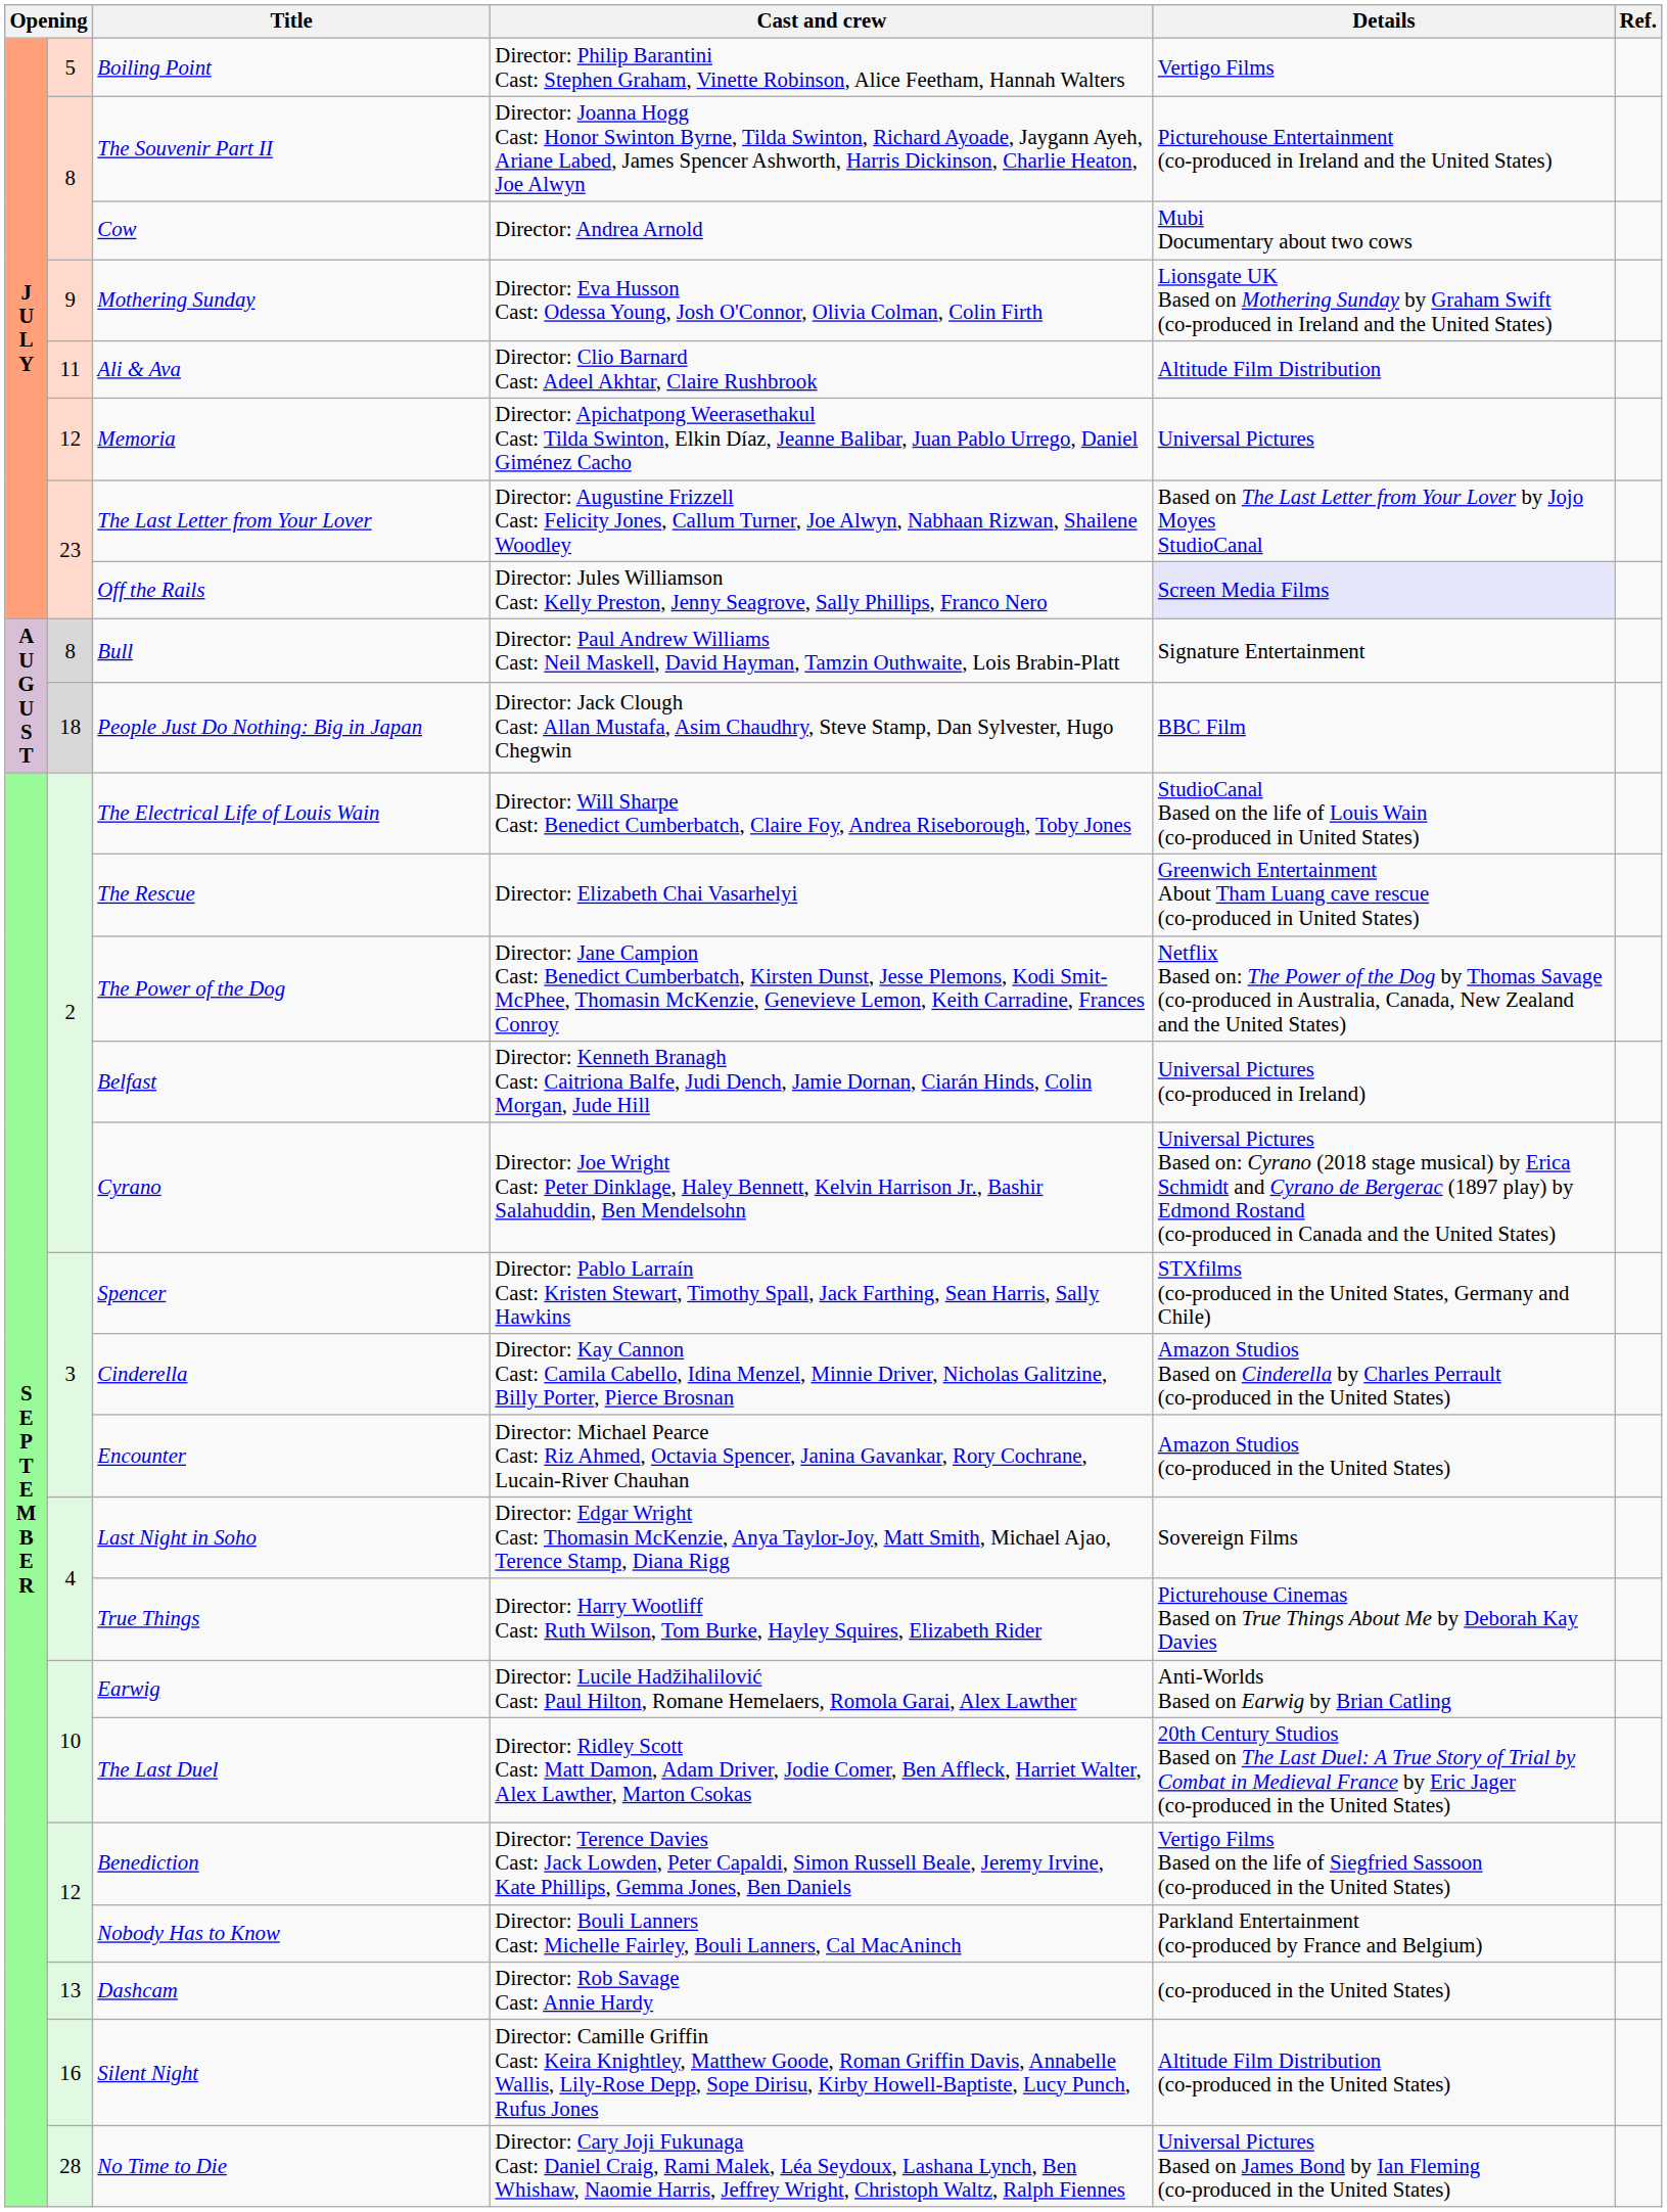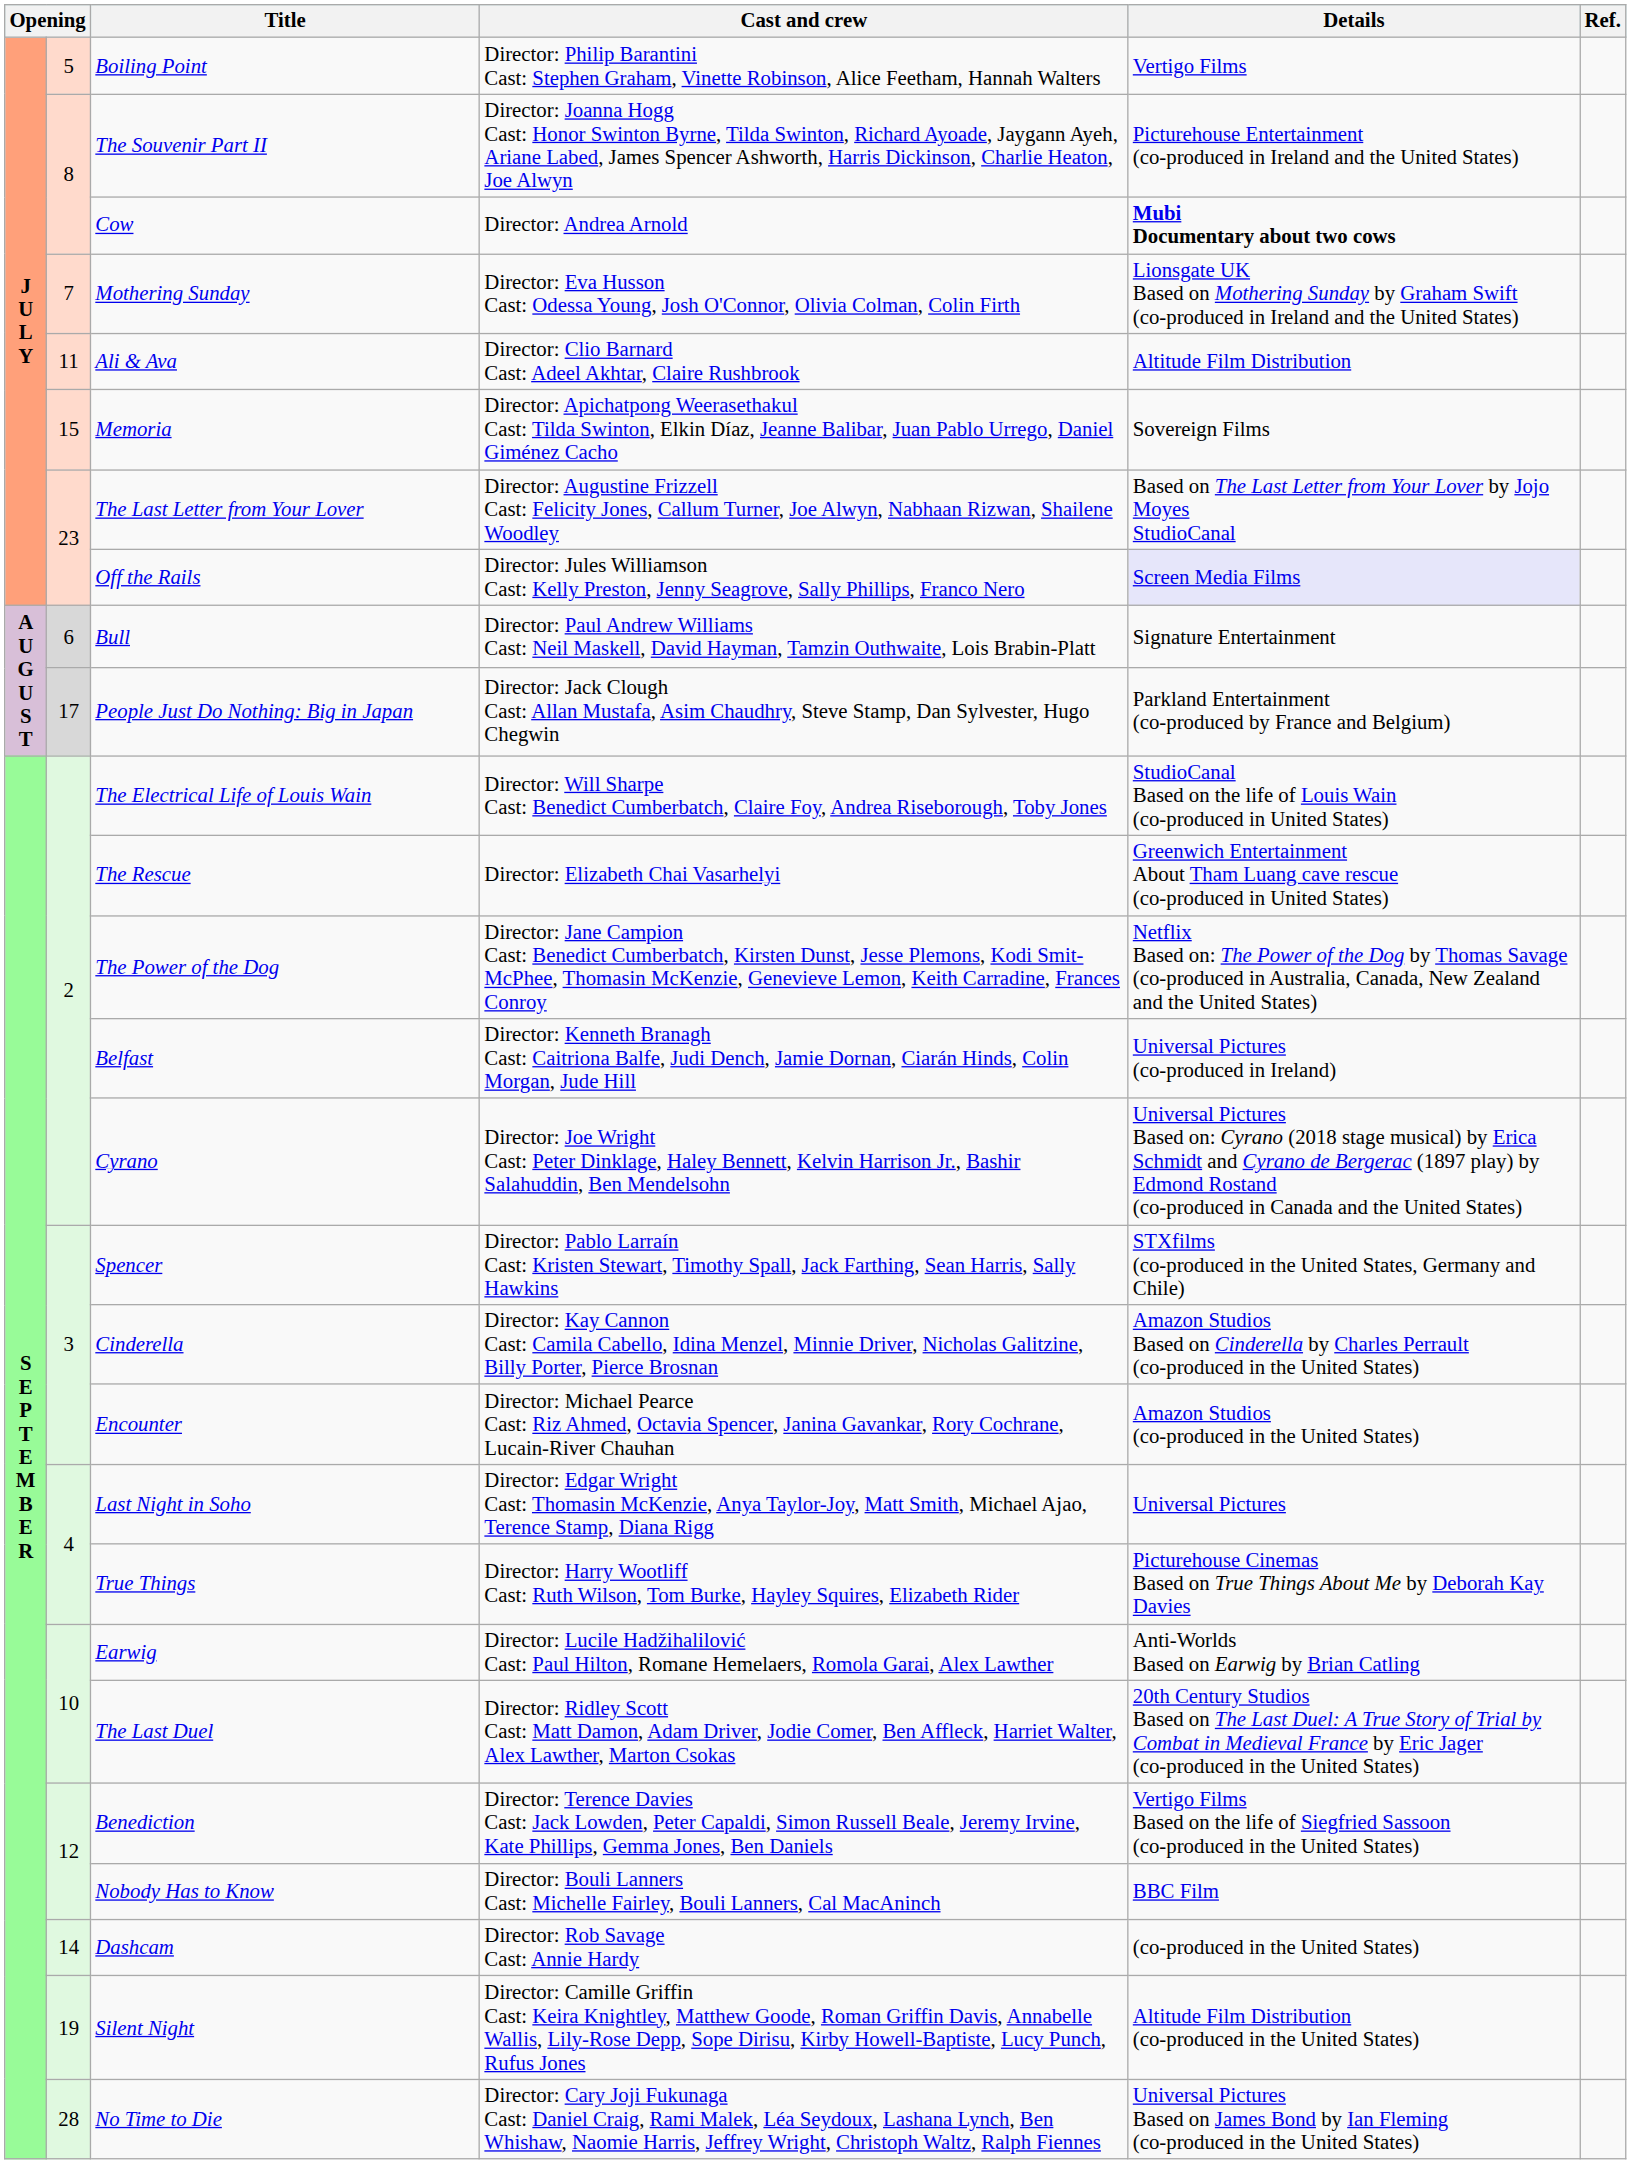Cow | Details: normal -> bold
Mothering Sunday | column 2: 9 -> 7
Memoria | column 2: 12 -> 15
Memoria | Details: Universal Pictures -> Sovereign Films
Bull | column 2: 8 -> 6
People Just Do Nothing: Big in Japan | column 2: 18 -> 17
People Just Do Nothing: Big in Japan | Details: BBC Film -> Parkland Entertainment (co-produced by France and Belgium)
Last Night in Soho | Details: Sovereign Films -> Universal Pictures
Nobody Has to Know | Details: Parkland Entertainment (co-produced by France and Belgium) -> BBC Film
Dashcam | column 2: 13 -> 14
Silent Night | column 2: 16 -> 19
